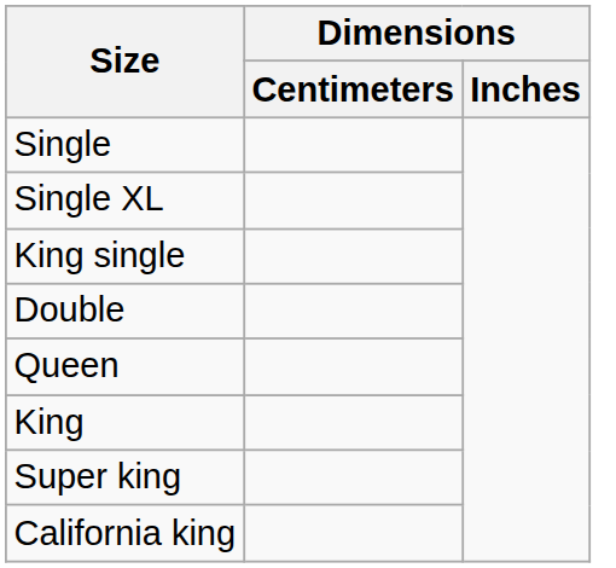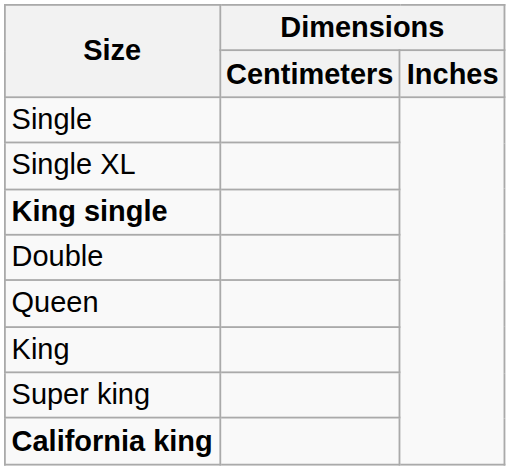King single | Size: normal -> bold
California king | Size: normal -> bold
